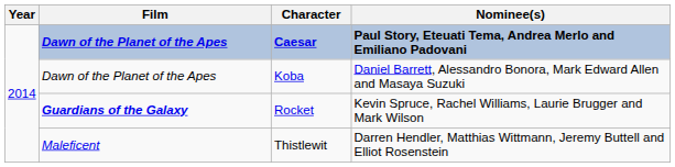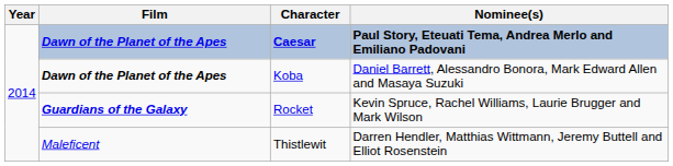Koba | Film: normal -> bold
